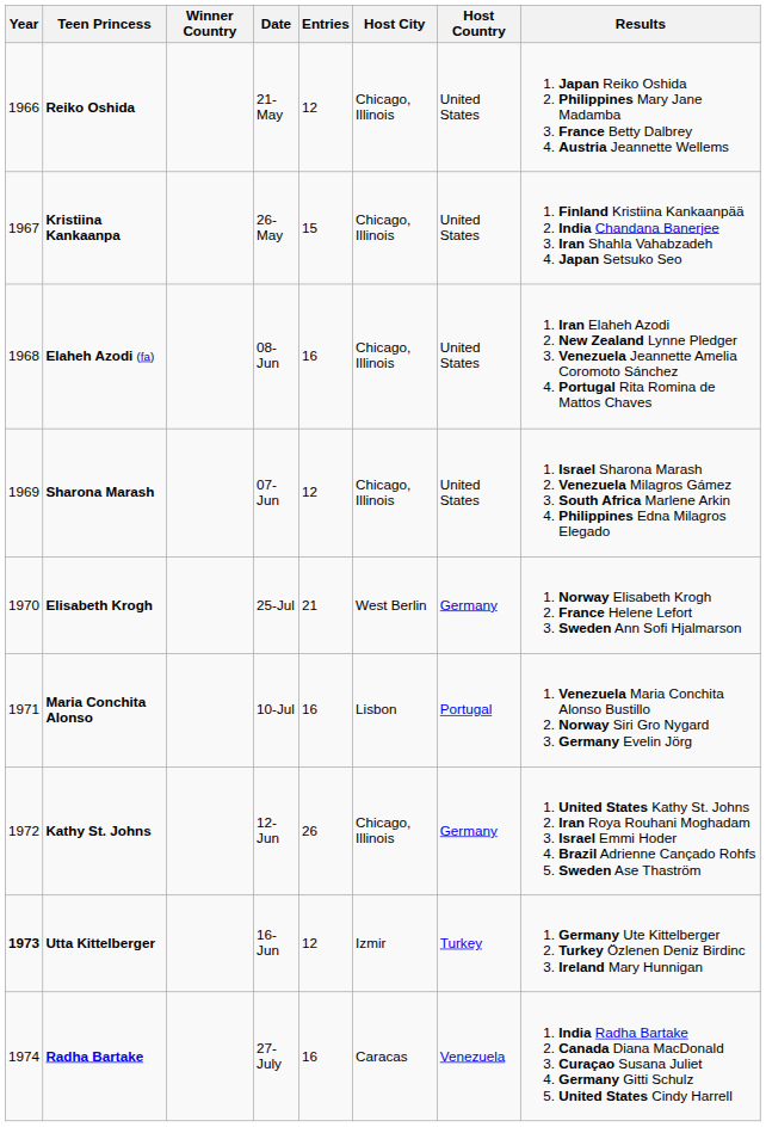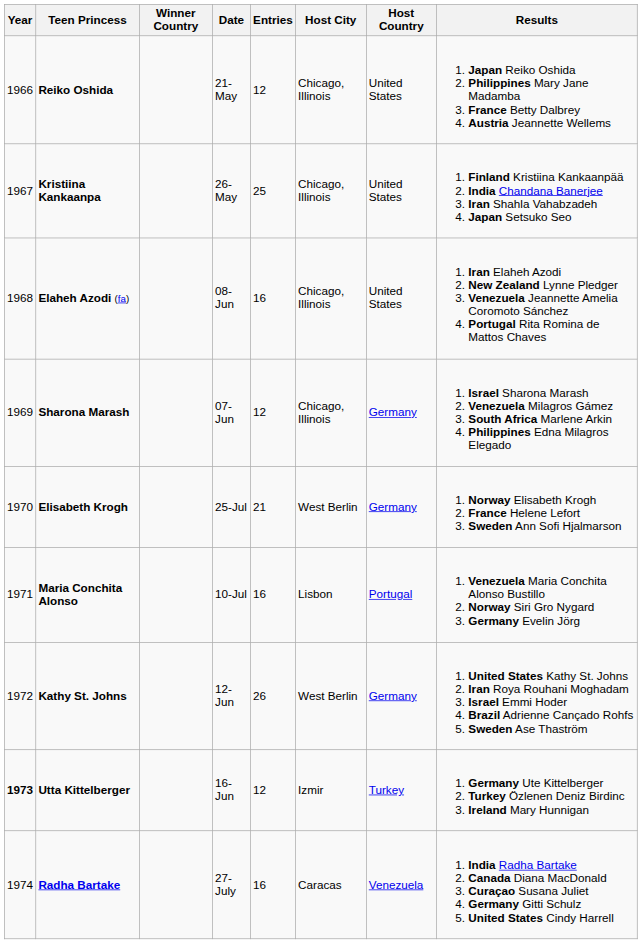Kristiina Kankaanpa | Entries: 15 -> 25
Sharona Marash | Host Country: United States -> Germany
Kathy St. Johns | Host City: Chicago, Illinois -> West Berlin
